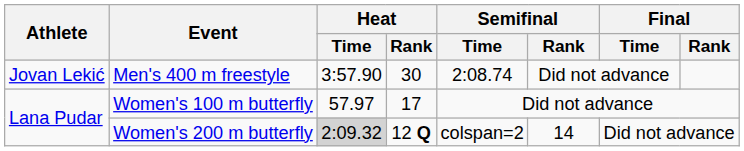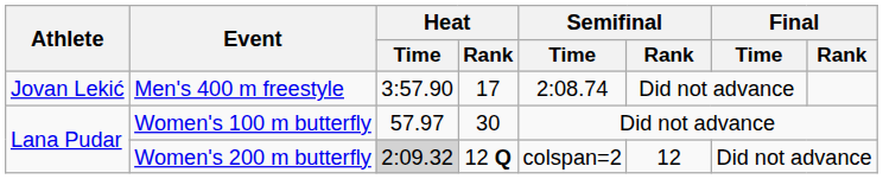Men's 400 m freestyle | Heat / Rank: 30 -> 17
Women's 100 m butterfly | Heat / Rank: 17 -> 30
Women's 200 m butterfly | Semifinal / Rank: 14 -> 12
